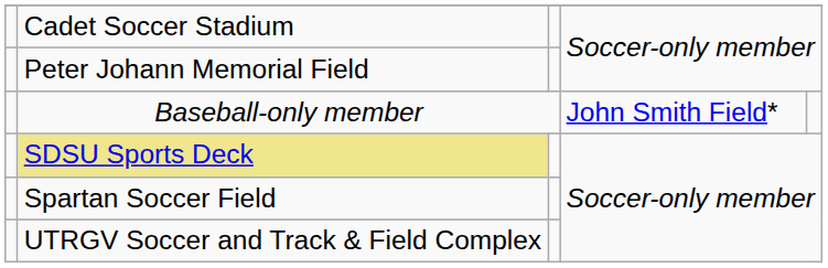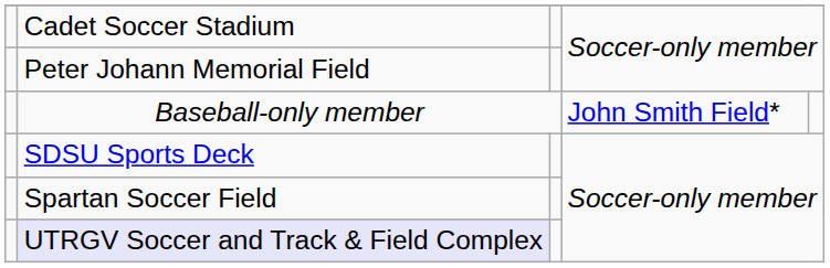SDSU Sports Deck | column 2: khaki background -> no background
UTRGV Soccer and Track & Field Complex | column 2: no background -> lavender background
